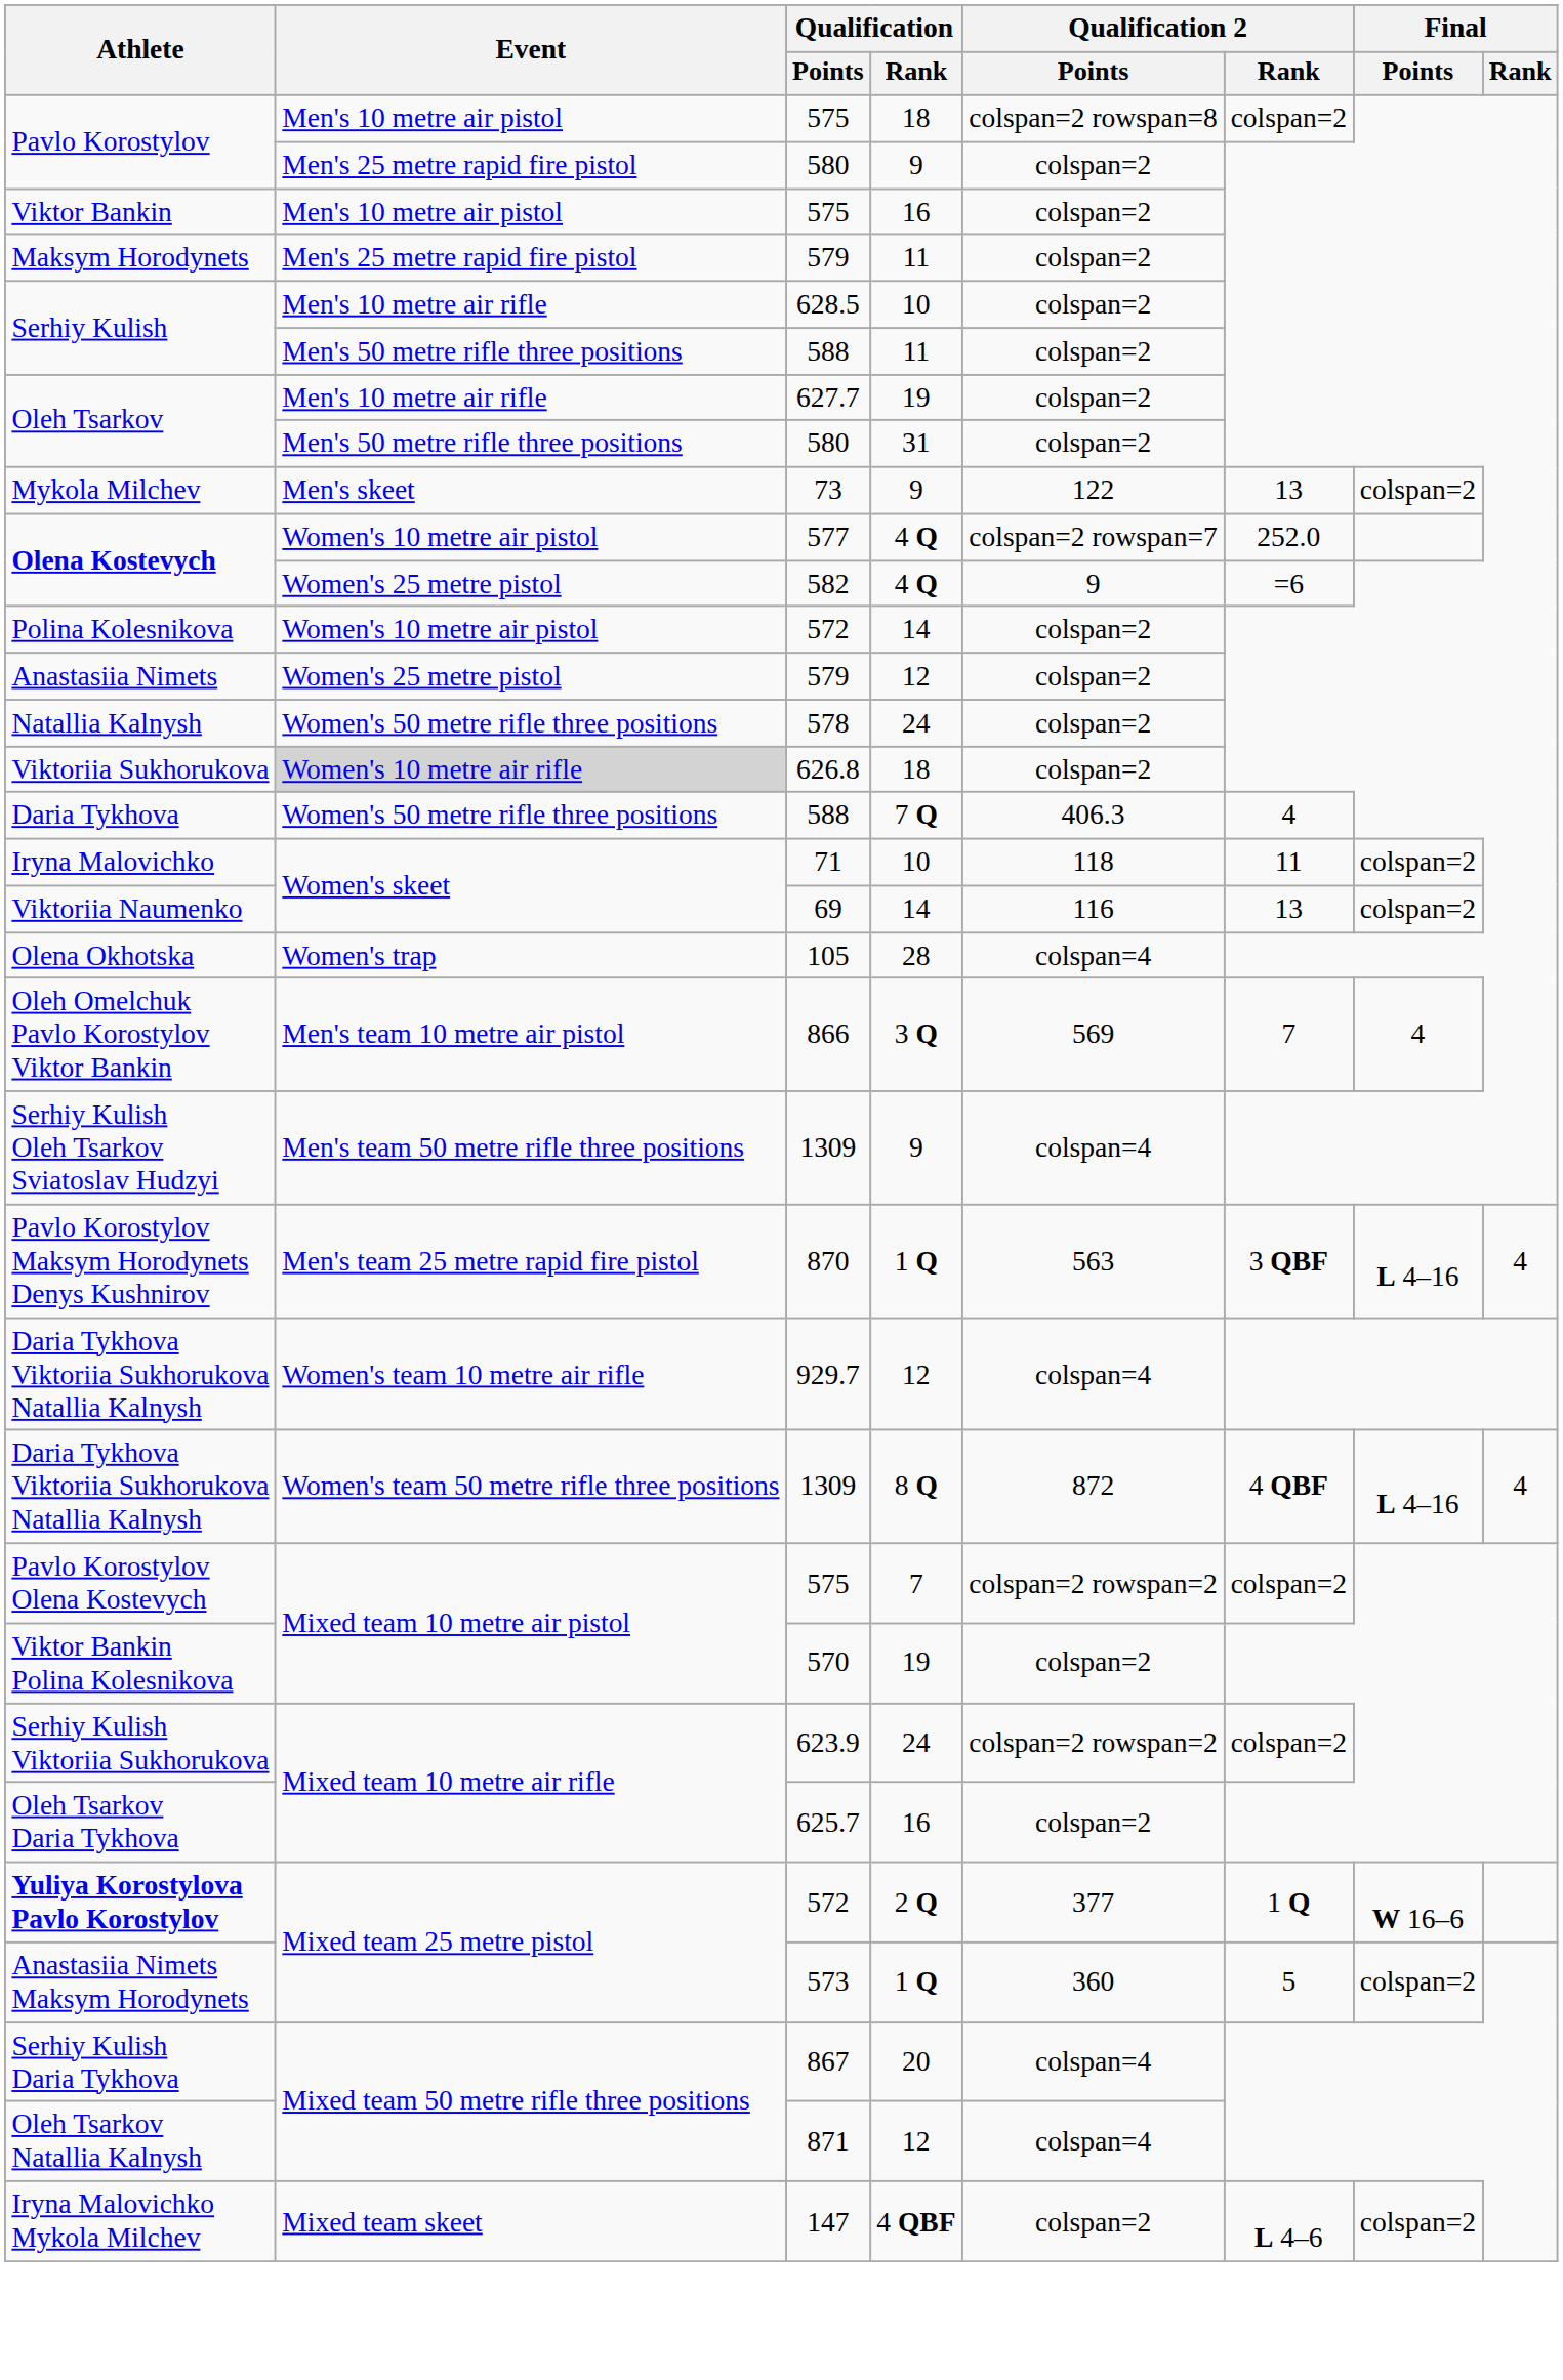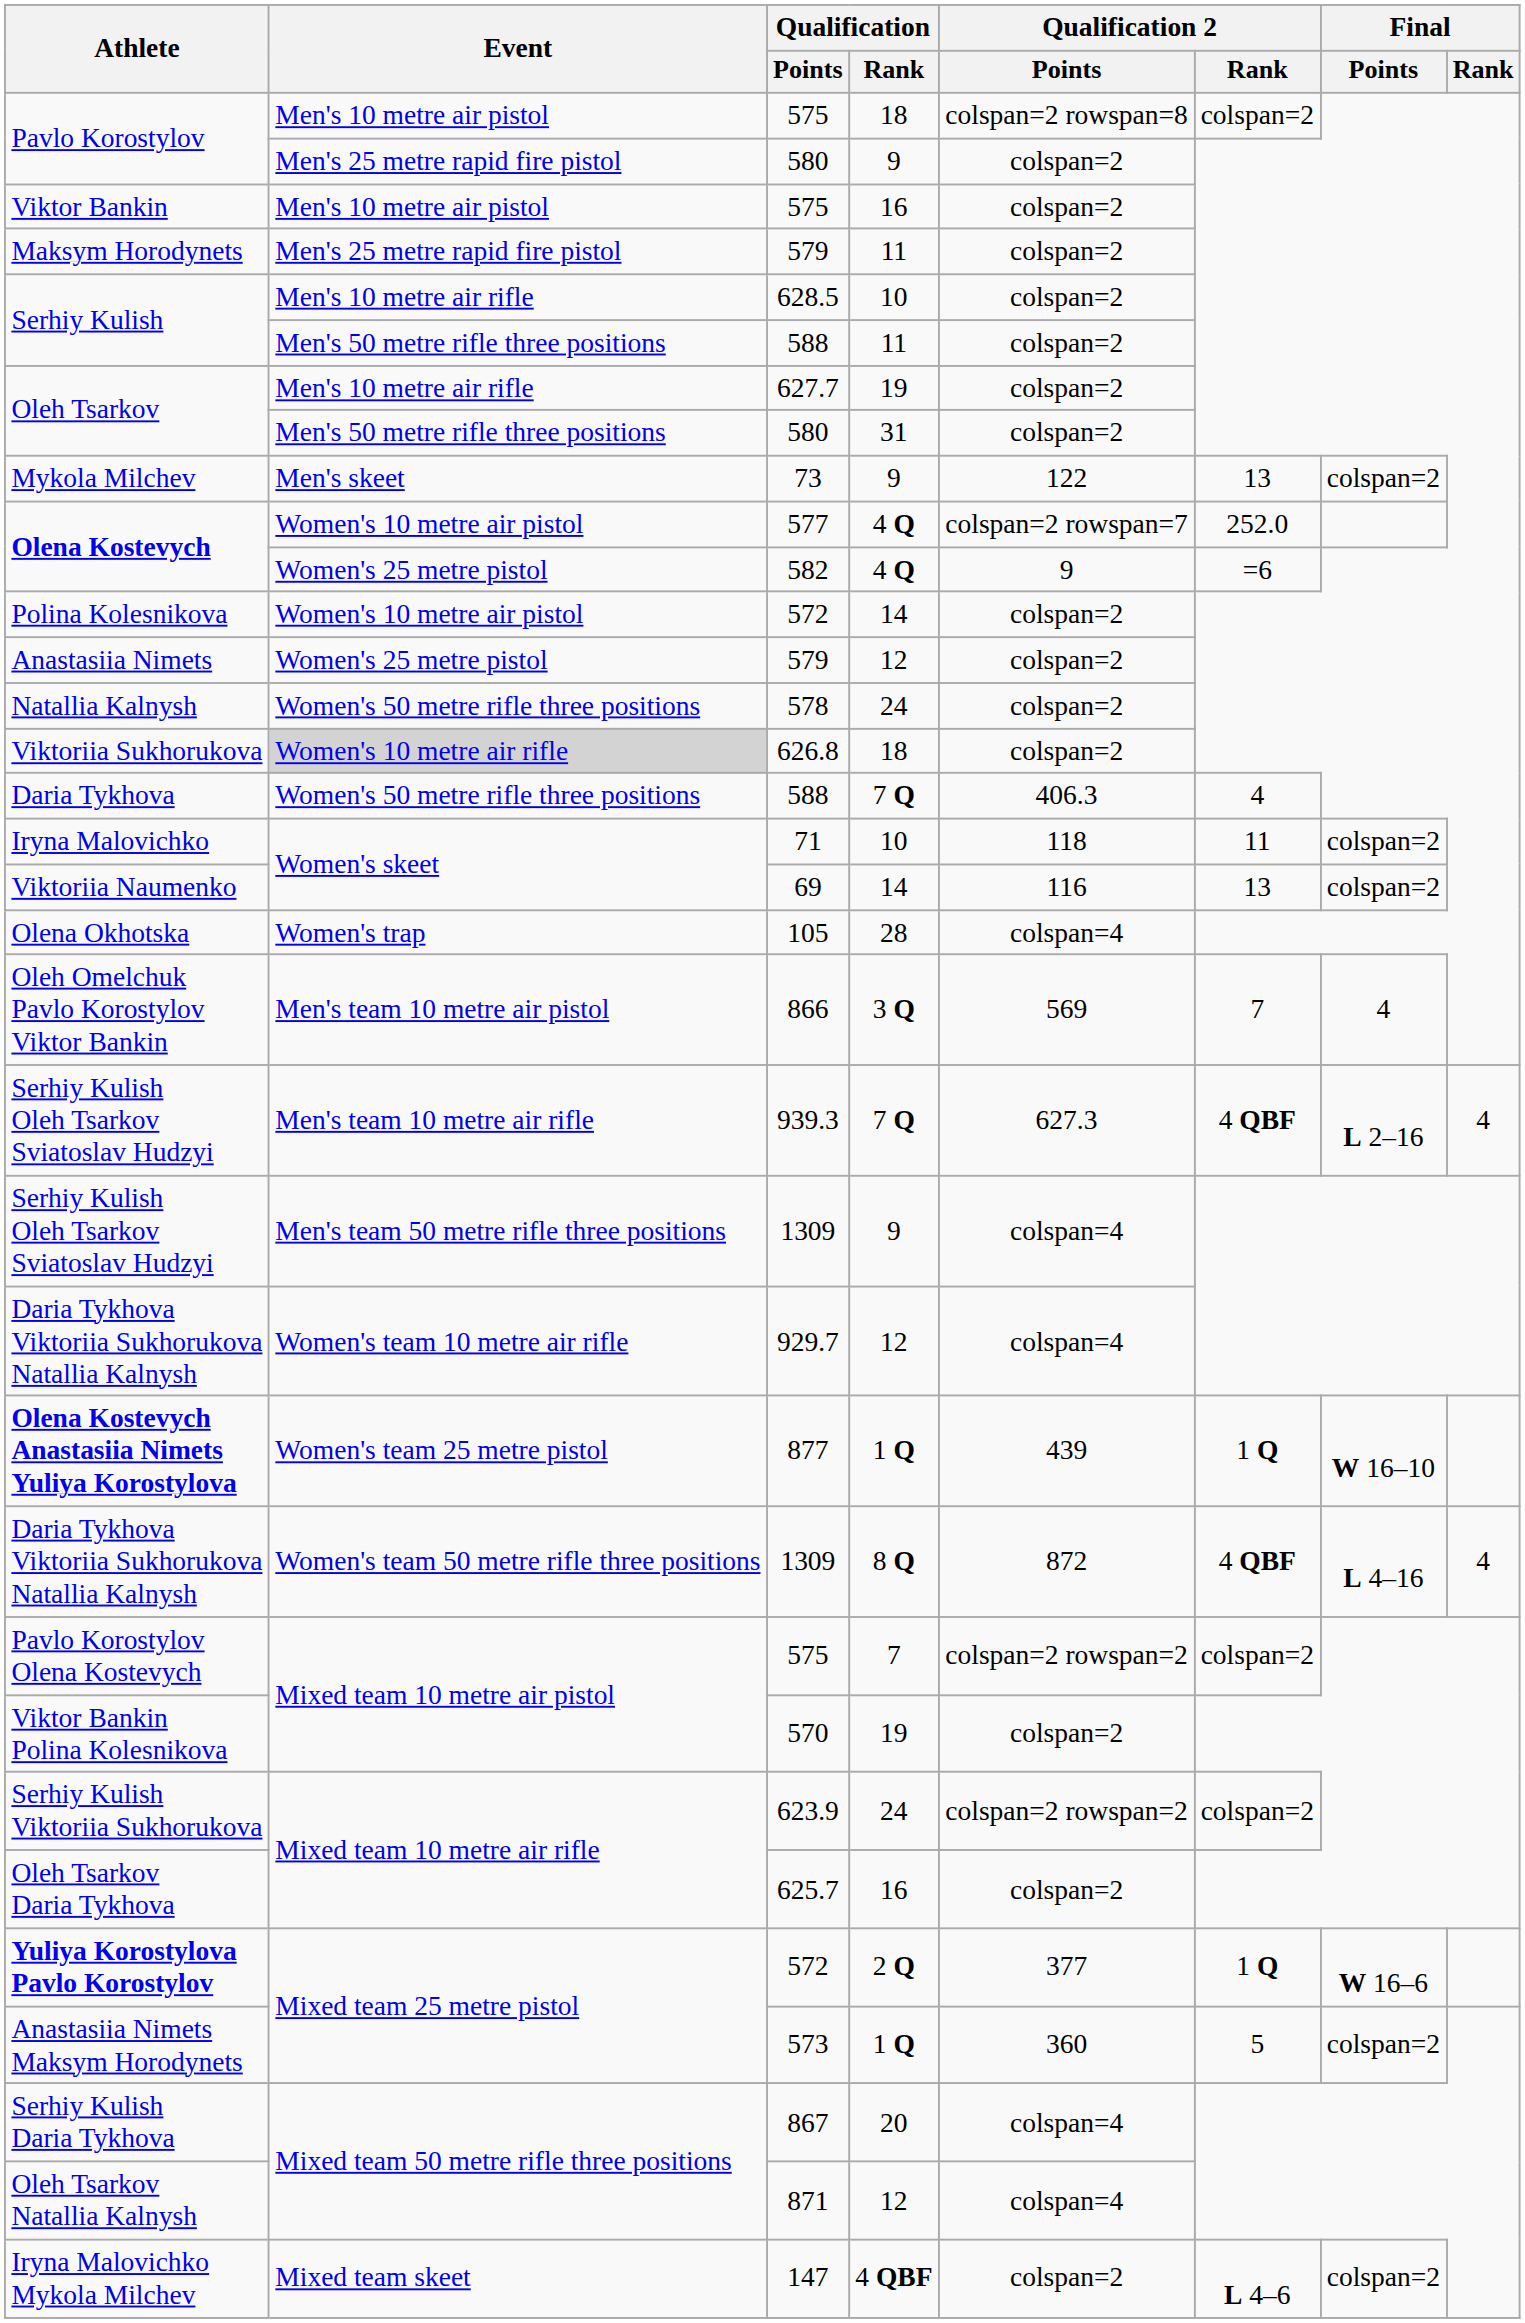+ row: Serhiy Kulish Oleh Tsarkov Sviatoslav Hudzyi | Men's team 10 metre air rifle | 939.3 | 7 Q | 627.3 | 4 QBF | L 2–16 | 4
- row: Pavlo Korostylov Maksym Horodynets Denys Kushnirov | Men's team 25 metre rapid fire pistol | 870 | 1 Q | 563 | 3 QBF | L 4–16 | 4
+ row: Olena Kostevych Anastasiia Nimets Yuliya Korostylova | Women's team 25 metre pistol | 877 | 1 Q | 439 | 1 Q | W 16–10
